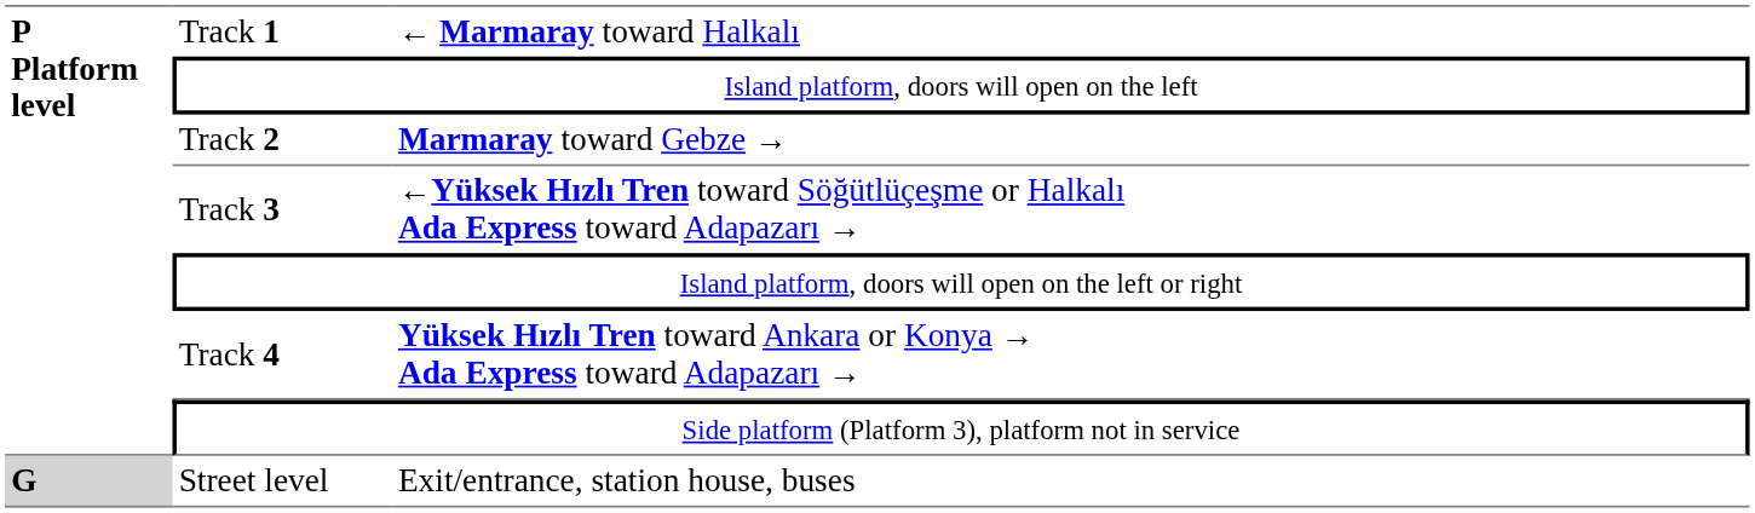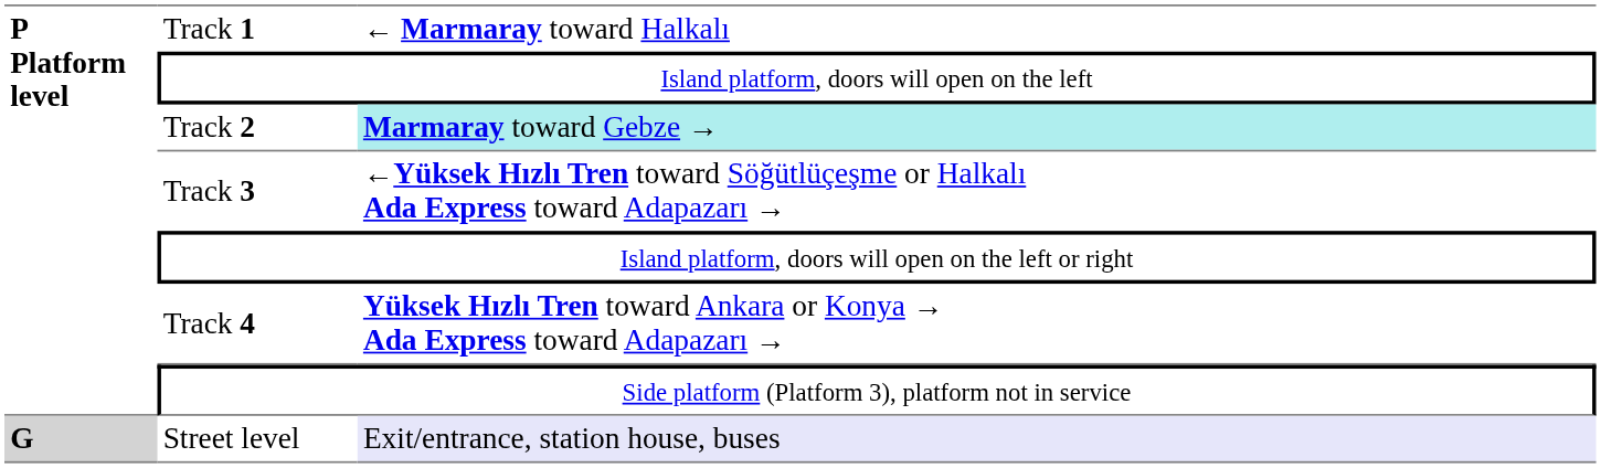Track 2 | column 3: no background -> paleturquoise background
Street level | column 3: no background -> lavender background
